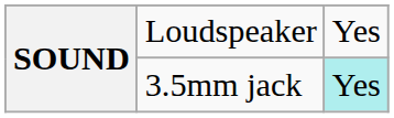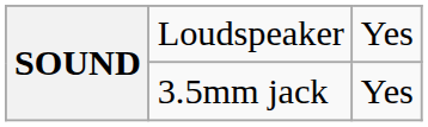SOUND / 3.5mm jack | column 3: paleturquoise background -> no background
